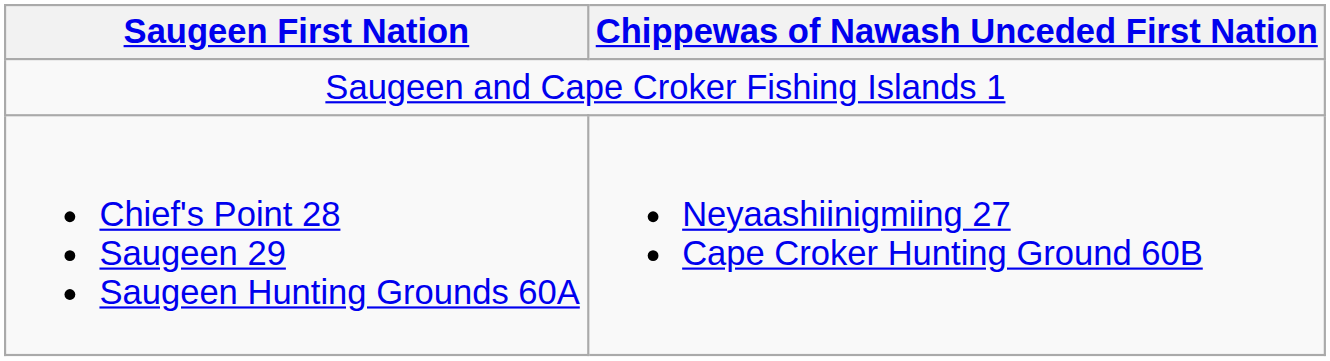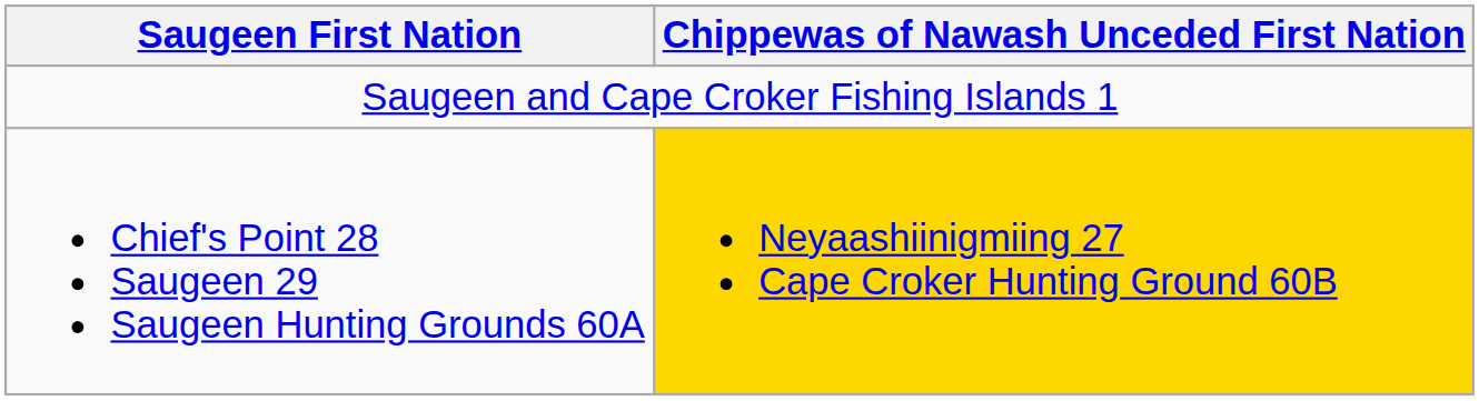Chief's Point 28 Saugeen 29 Saugeen Hunting Grounds 60A | Chippewas of Nawash Unceded First Nation: no background -> gold background
